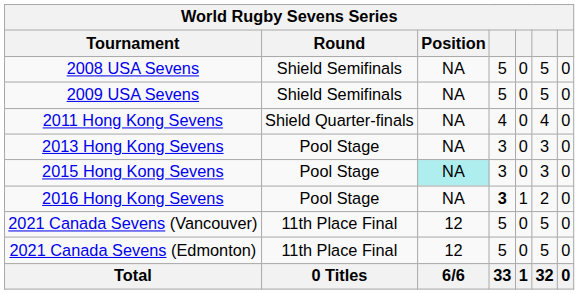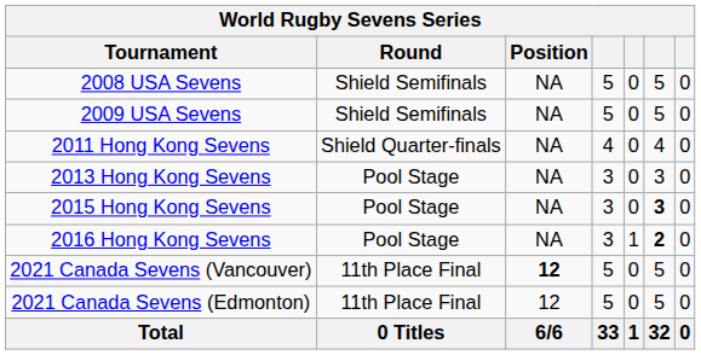2015 Hong Kong Sevens | Position: paleturquoise background -> no background
2015 Hong Kong Sevens | column 6: normal -> bold
2016 Hong Kong Sevens | column 4: bold -> normal
2016 Hong Kong Sevens | column 6: normal -> bold
2021 Canada Sevens (Vancouver) | Position: normal -> bold
